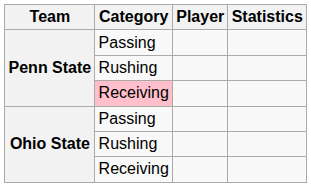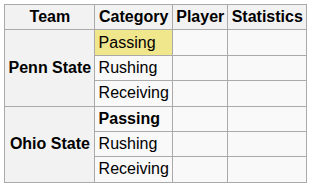Penn State / Passing | Category: no background -> khaki background
Penn State / Receiving | Category: pink background -> no background
Ohio State / Passing | Category: normal -> bold
